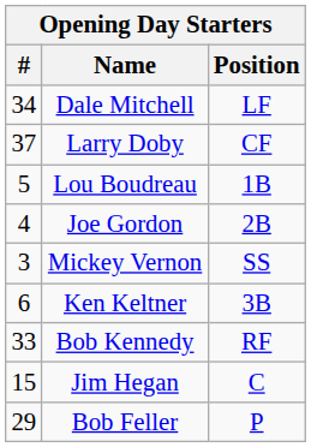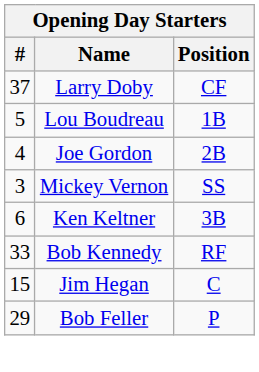- row: 34 | Dale Mitchell | LF
